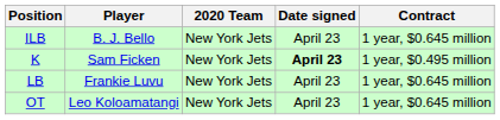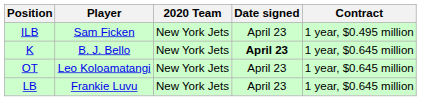ILB | Player: B. J. Bello -> Sam Ficken
ILB | Contract: 1 year, $0.645 million -> 1 year, $0.495 million
K | Player: Sam Ficken -> B. J. Bello
K | Contract: 1 year, $0.495 million -> 1 year, $0.645 million
rows swapped: OT <-> LB
